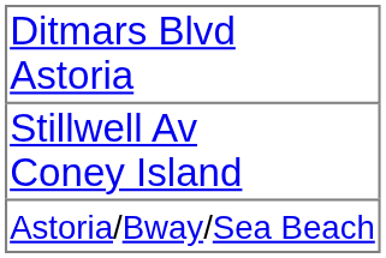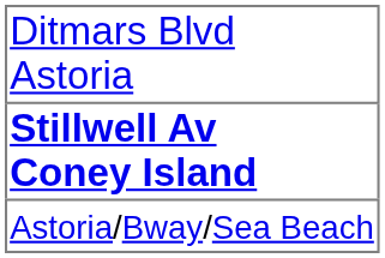row 2 | column 1: normal -> bold
